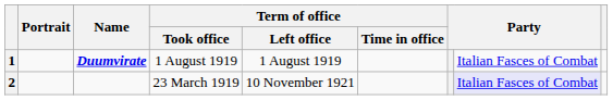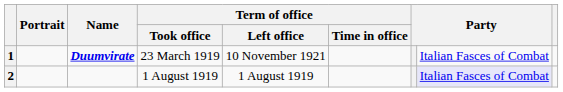1 | Term of office / Took office: 1 August 1919 -> 23 March 1919
1 | Term of office / Left office: 1 August 1919 -> 10 November 1921
2 | Term of office / Took office: 23 March 1919 -> 1 August 1919
2 | Term of office / Left office: 10 November 1921 -> 1 August 1919
